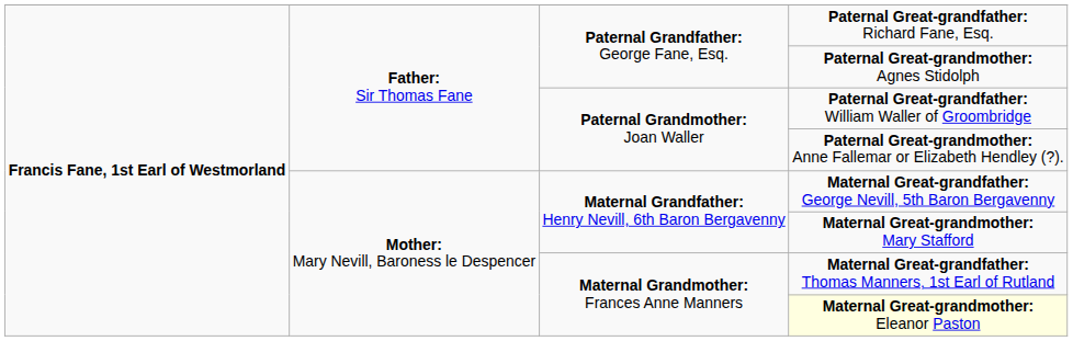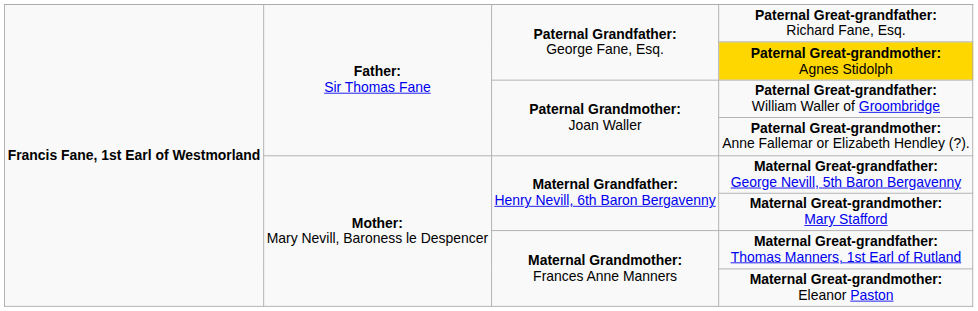Paternal Great-grandmother: Agnes Stidolph | column 4: no background -> gold background
Maternal Great-grandmother: Eleanor Paston | column 4: lightyellow background -> no background
